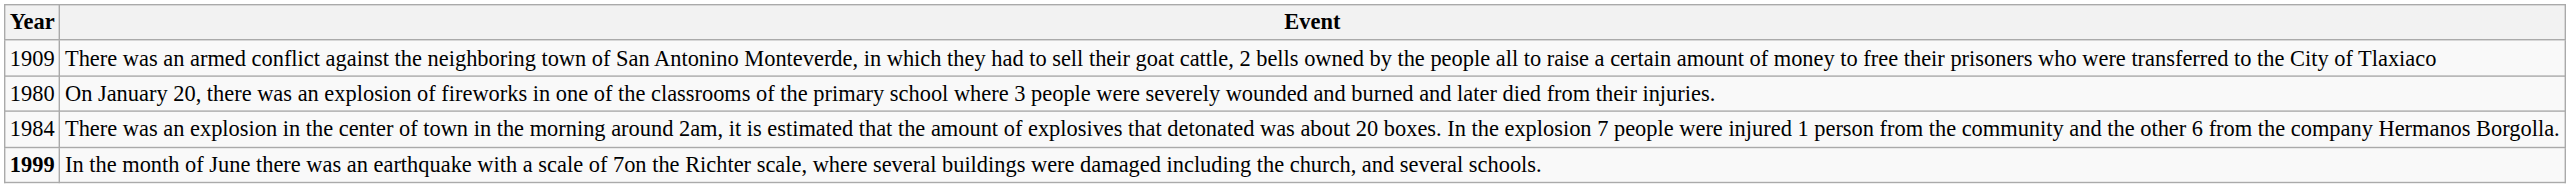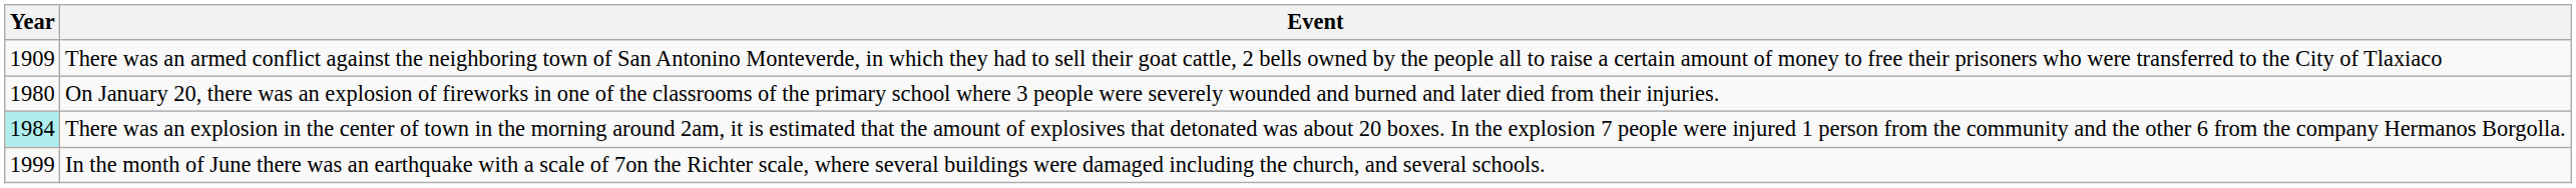row 4 | Year: no background -> paleturquoise background
row 5 | Year: bold -> normal
